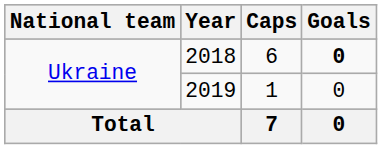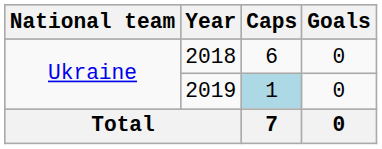2018 | Goals: bold -> normal
2019 | Caps: no background -> lightblue background
